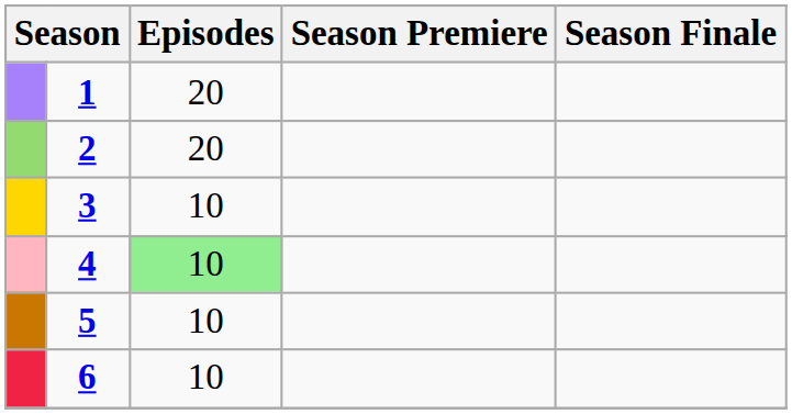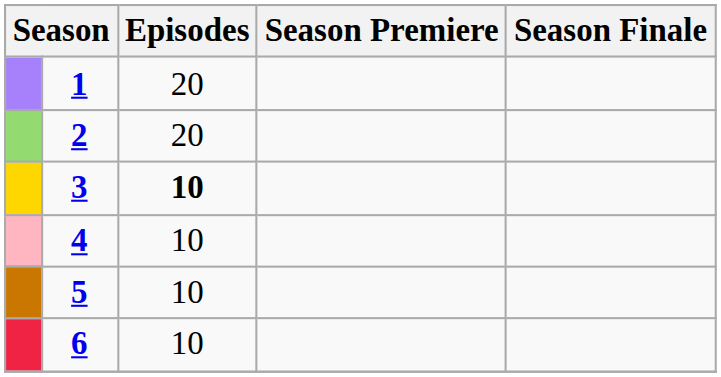3 | Episodes: normal -> bold
4 | Episodes: lightgreen background -> no background
